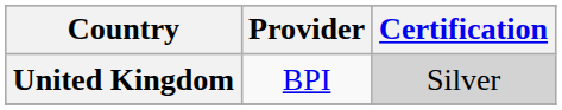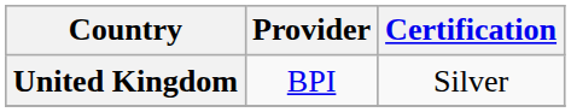United Kingdom | Certification: lightgrey background -> no background
